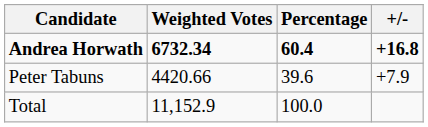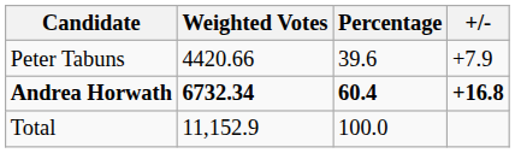rows swapped: Andrea Horwath <-> Peter Tabuns
